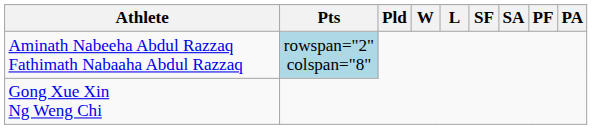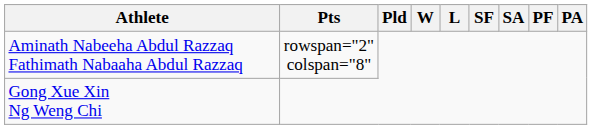Aminath Nabeeha Abdul Razzaq Fathimath Nabaaha Abdul Razzaq | Pts: lightblue background -> no background
